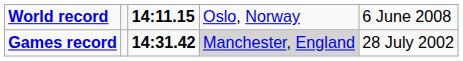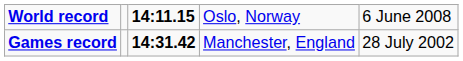Games record | column 4: lightgrey background -> no background
